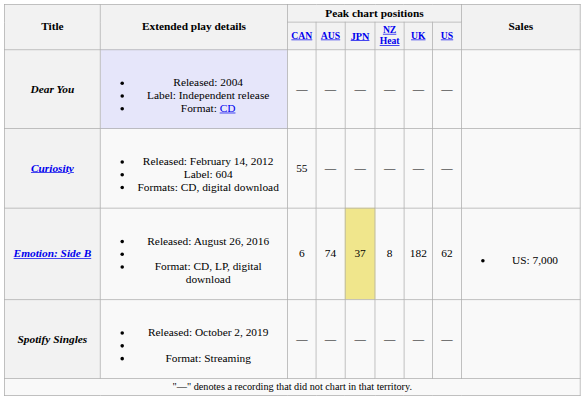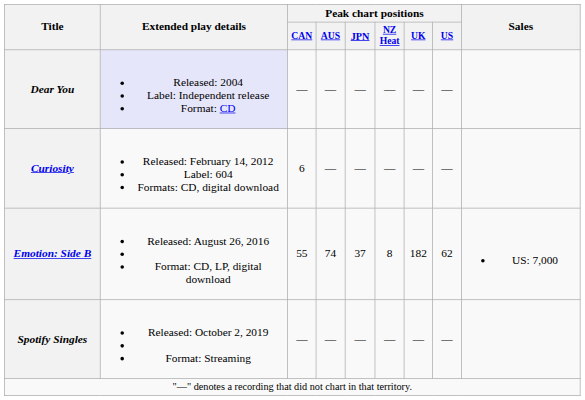Curiosity | Peak chart positions / CAN: 55 -> 6
Emotion: Side B | Peak chart positions / CAN: 6 -> 55
Emotion: Side B | Peak chart positions / JPN: khaki background -> no background
